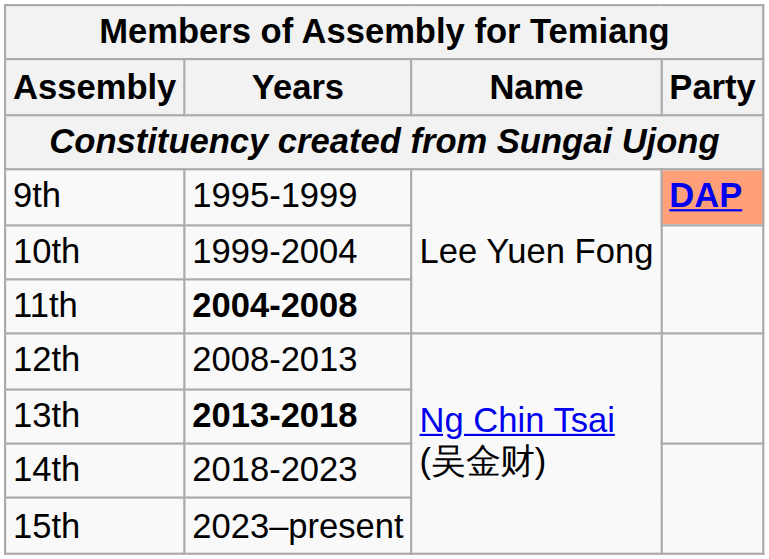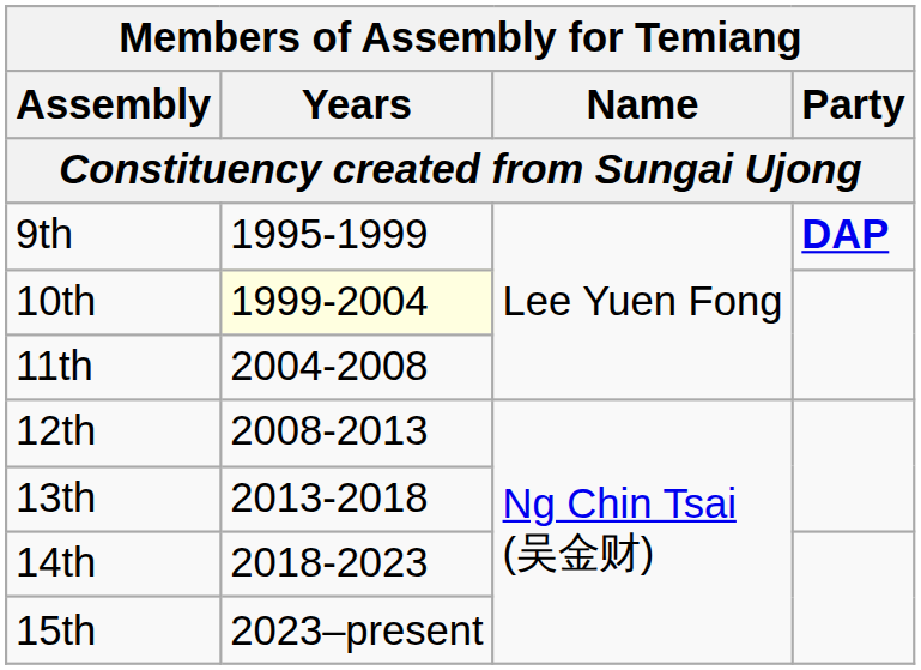9th | Party: lightsalmon background -> no background
10th | Years: no background -> lightyellow background
11th | Years: bold -> normal
13th | Years: bold -> normal
